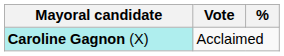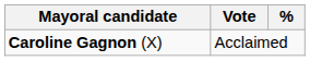Caroline Gagnon (X) | Mayoral candidate: paleturquoise background -> no background
